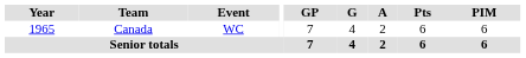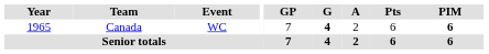Canada | G: normal -> bold
Canada | PIM: normal -> bold
